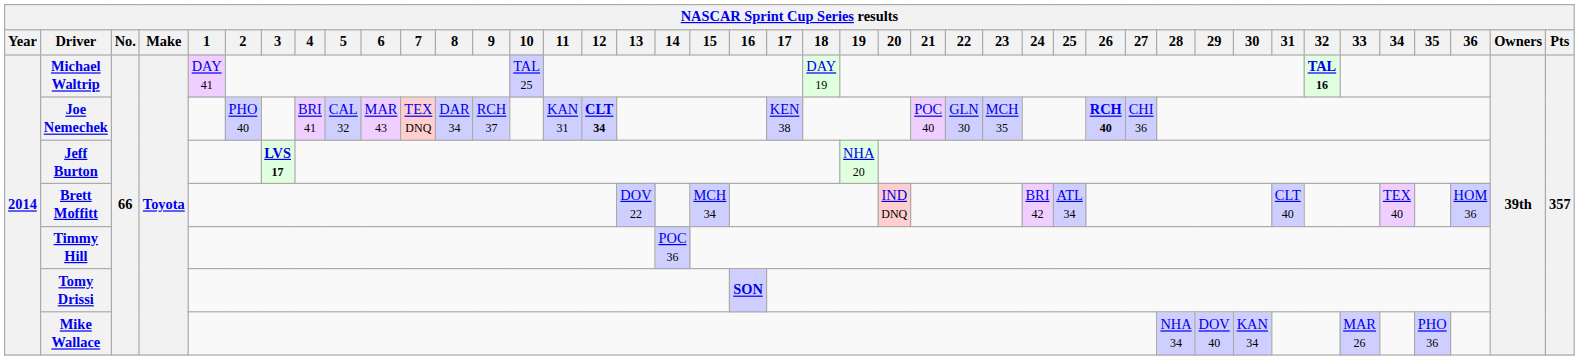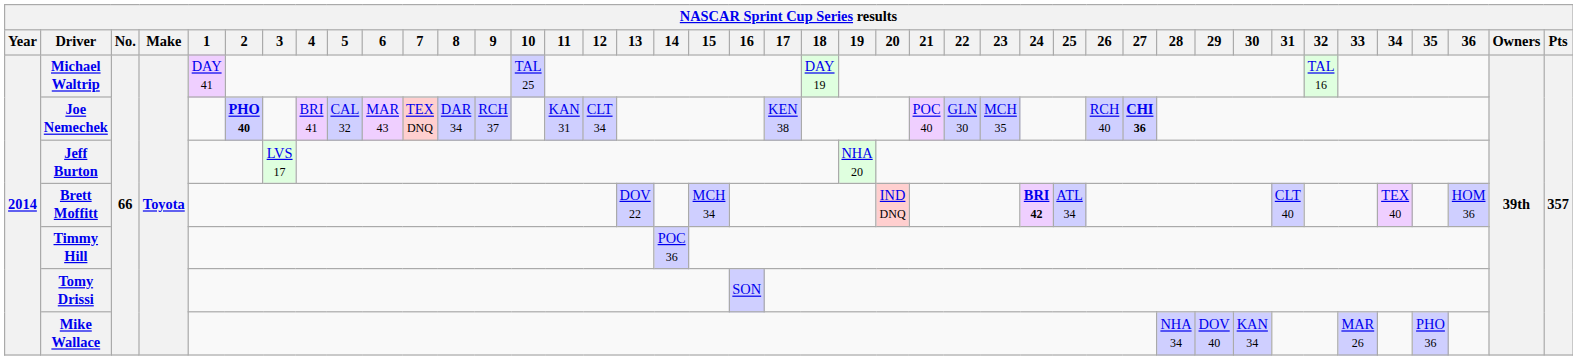Michael Waltrip | 32: bold -> normal
Joe Nemechek | 2: normal -> bold
Joe Nemechek | 12: bold -> normal
Joe Nemechek | 26: bold -> normal
Joe Nemechek | 27: normal -> bold
Jeff Burton | 3: bold -> normal
Brett Moffitt | 24: normal -> bold
Tomy Drissi | 16: bold -> normal
